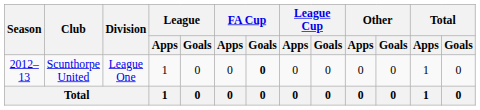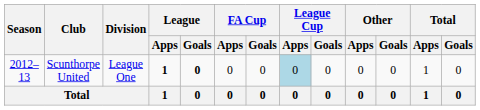Scunthorpe United | League / Apps: normal -> bold
Scunthorpe United | League / Goals: normal -> bold
Scunthorpe United | FA Cup / Goals: bold -> normal
Scunthorpe United | League Cup / Apps: no background -> lightblue background
